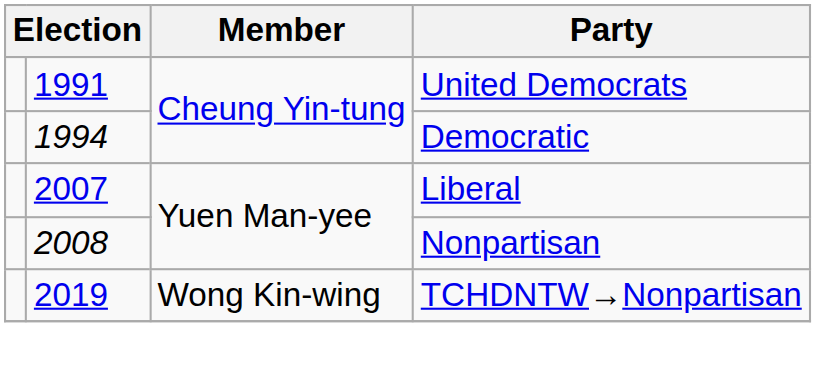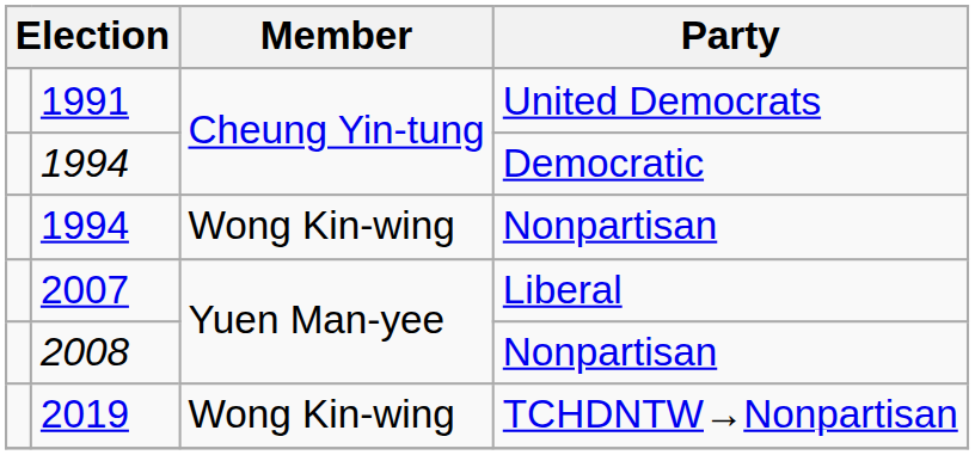+ row: 1994 | Wong Kin-wing | Nonpartisan
